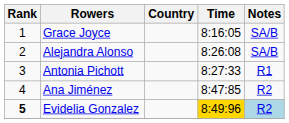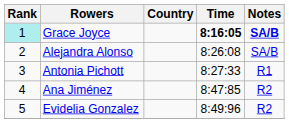Grace Joyce | Rank: no background -> paleturquoise background
Grace Joyce | Time: normal -> bold
Grace Joyce | Notes: normal -> bold
Evidelia Gonzalez | Rank: bold -> normal
Evidelia Gonzalez | Time: gold background -> no background
Evidelia Gonzalez | Notes: lightblue background -> no background
